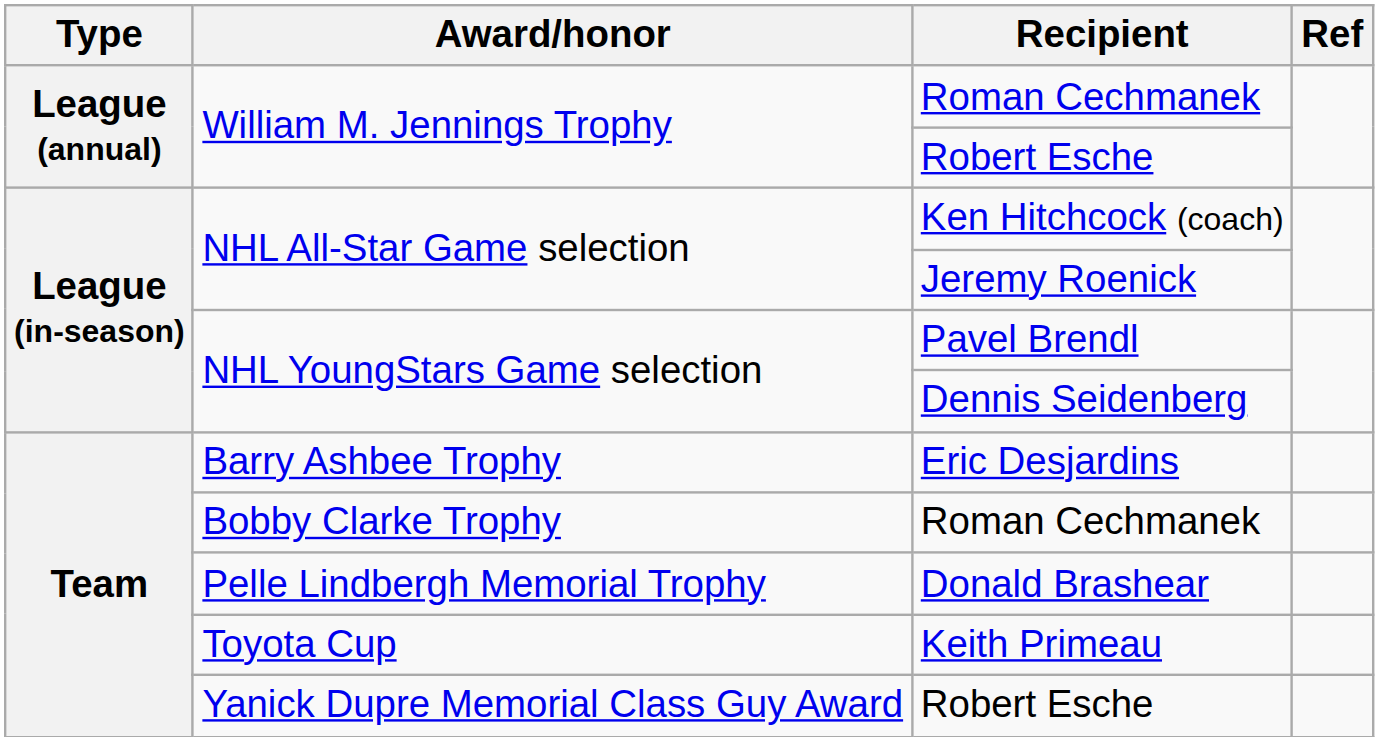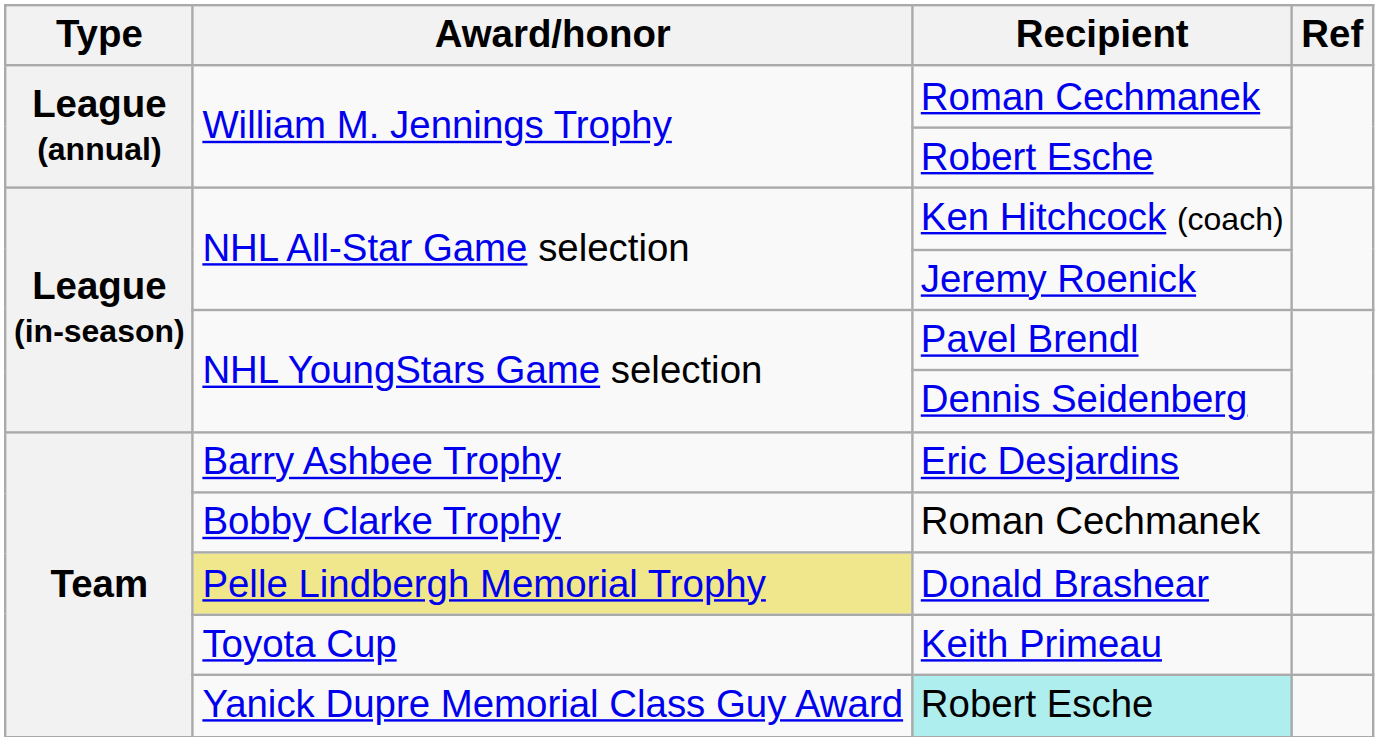Donald Brashear | Award/honor: no background -> khaki background
Yanick Dupre Memorial Class Guy Award / Robert Esche | Recipient: no background -> paleturquoise background
